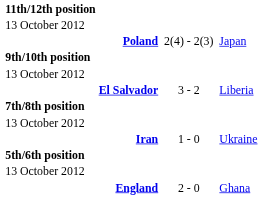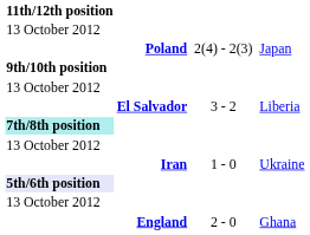7th/8th position | 11th/12th position: no background -> paleturquoise background
5th/6th position | 11th/12th position: no background -> lavender background
